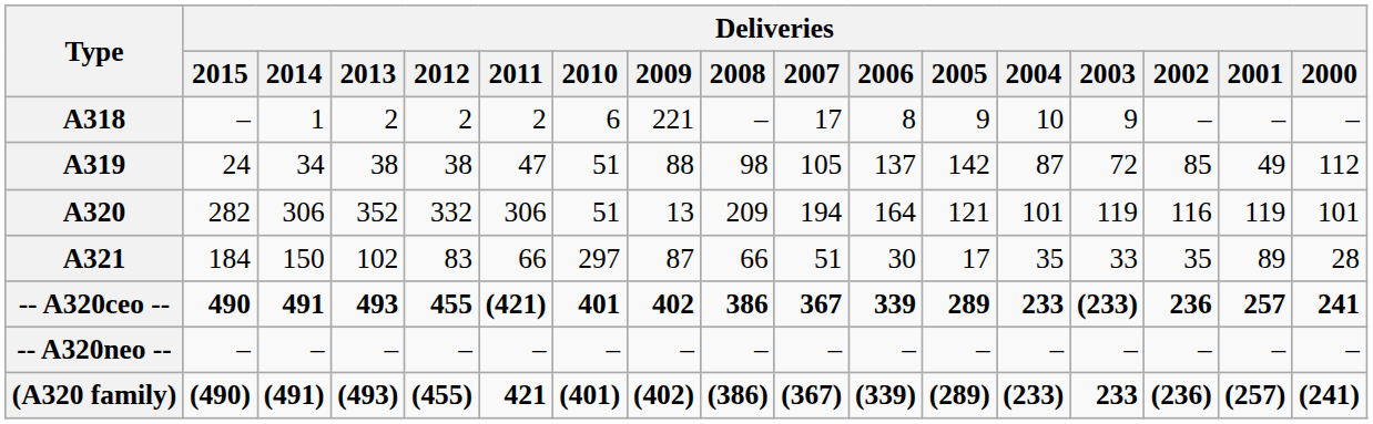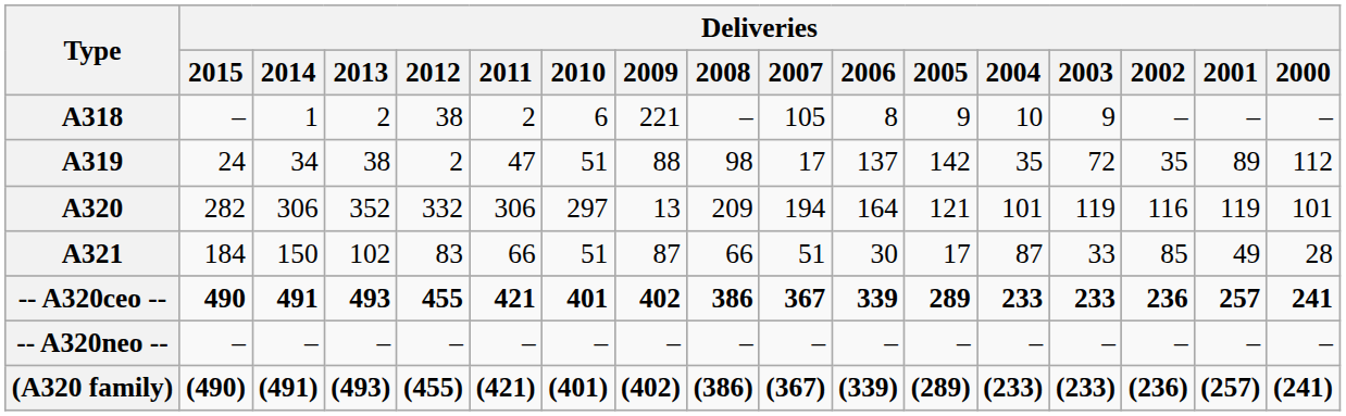A318 | Deliveries / 2012: 2 -> 38
A318 | Deliveries / 2007: 17 -> 105
A319 | Deliveries / 2012: 38 -> 2
A319 | Deliveries / 2007: 105 -> 17
A319 | Deliveries / 2004: 87 -> 35
A319 | Deliveries / 2002: 85 -> 35
A319 | Deliveries / 2001: 49 -> 89
A320 | Deliveries / 2010: 51 -> 297
A321 | Deliveries / 2010: 297 -> 51
A321 | Deliveries / 2004: 35 -> 87
A321 | Deliveries / 2002: 35 -> 85
A321 | Deliveries / 2001: 89 -> 49
-- A320ceo -- | Deliveries / 2011: (421) -> 421
-- A320ceo -- | Deliveries / 2003: (233) -> 233
(A320 family) | Deliveries / 2011: 421 -> (421)
(A320 family) | Deliveries / 2003: 233 -> (233)
